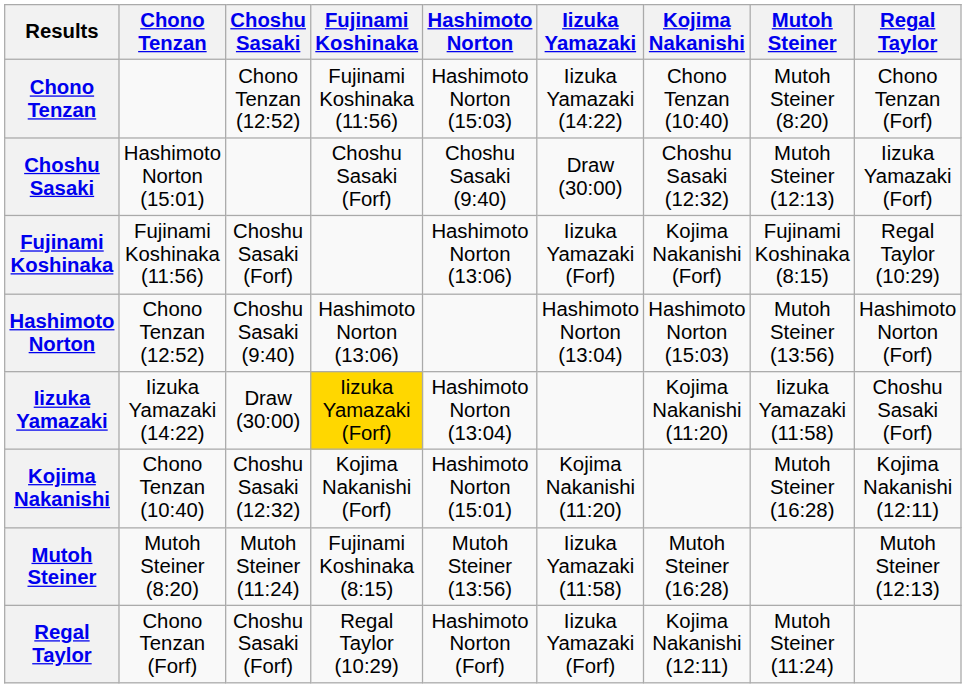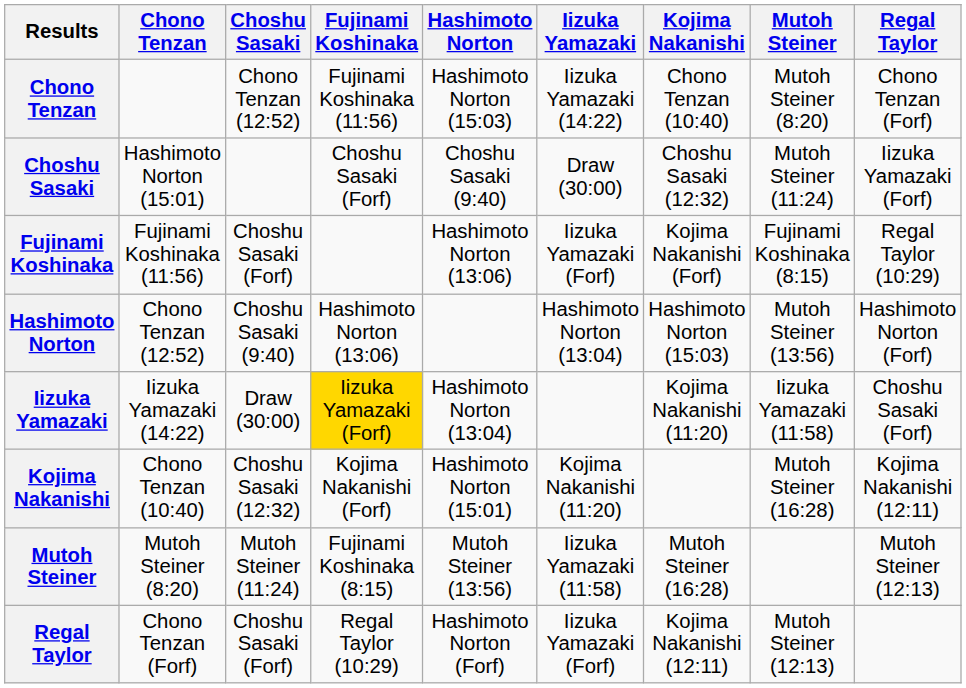row 3 | Mutoh Steiner: Mutoh Steiner (12:13) -> Mutoh Steiner (11:24)
row 9 | Mutoh Steiner: Mutoh Steiner (11:24) -> Mutoh Steiner (12:13)
